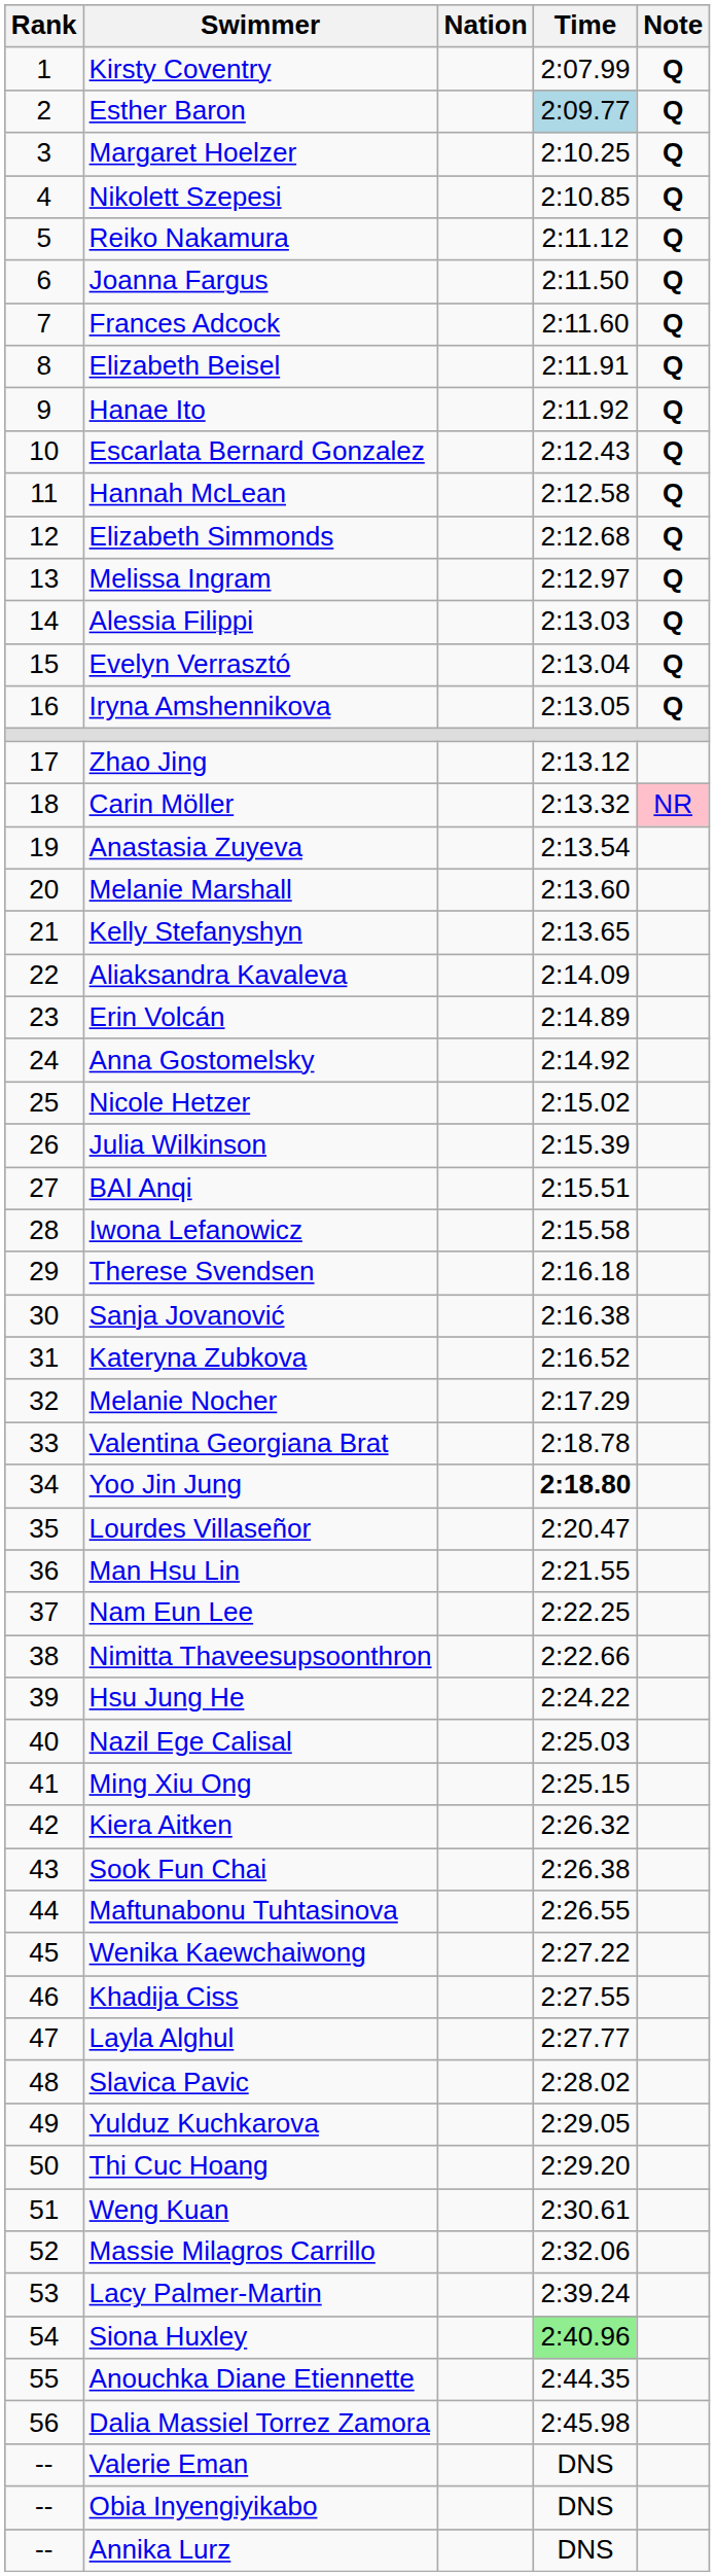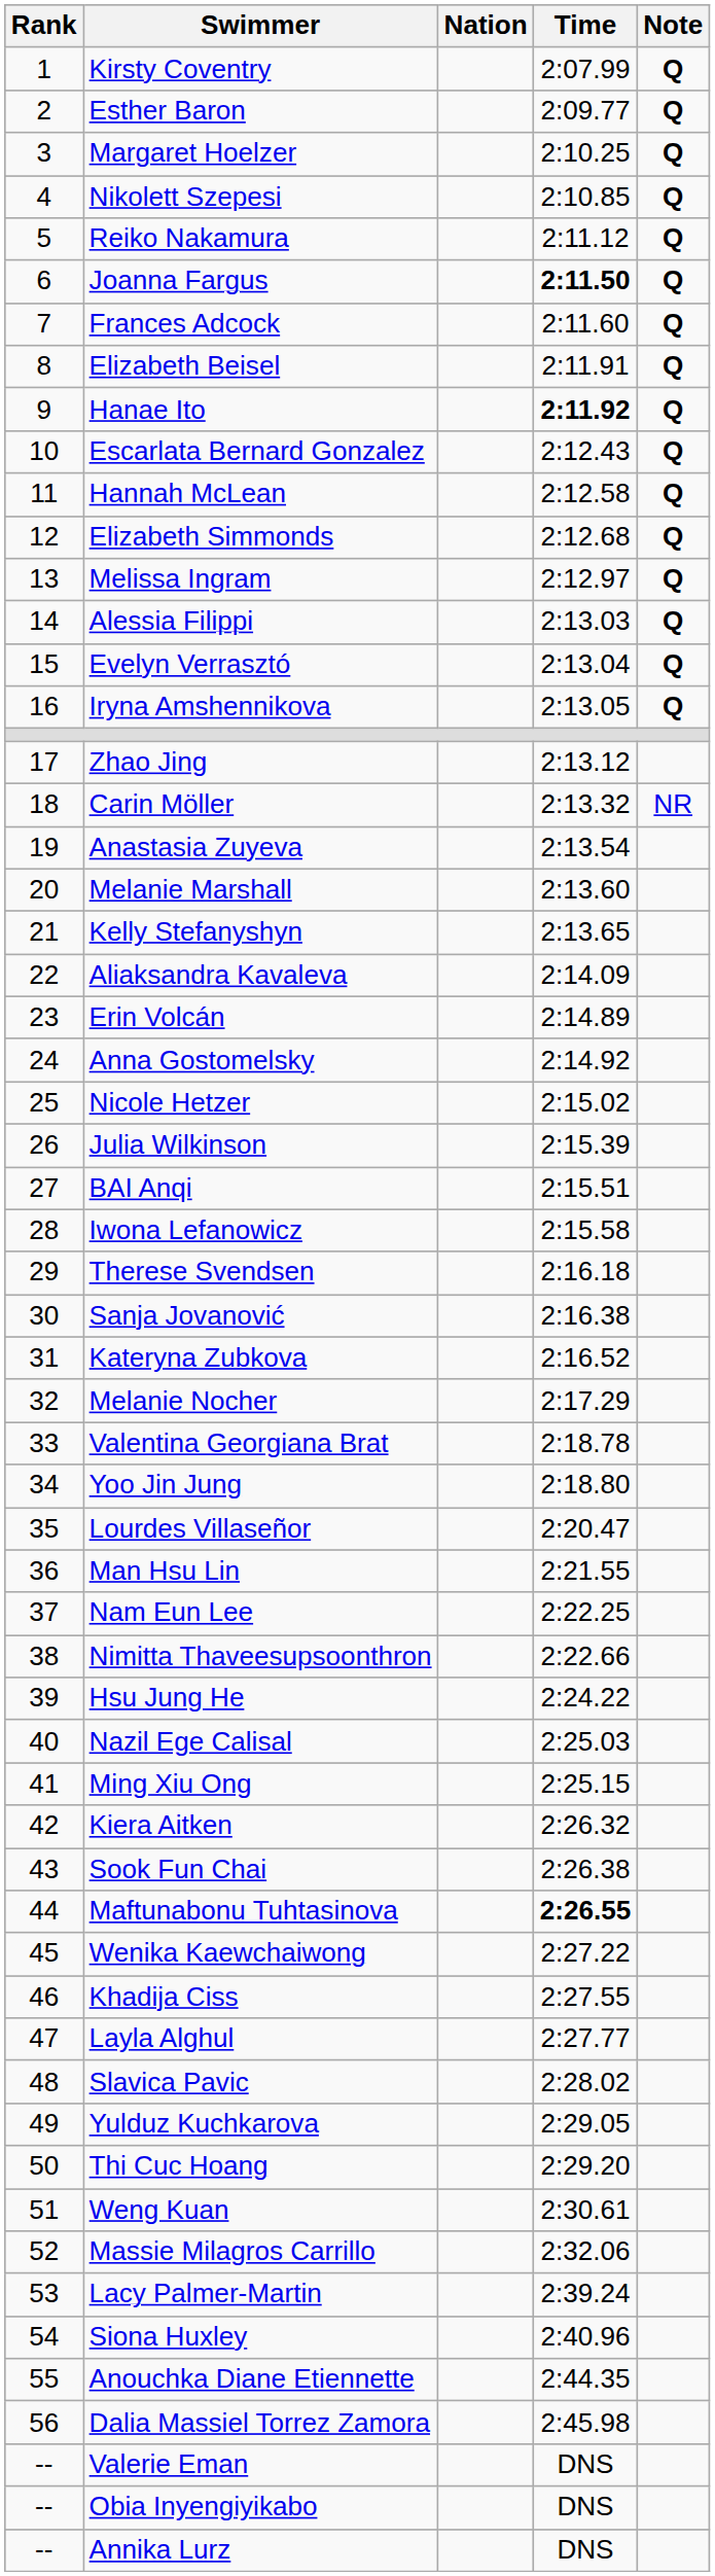Esther Baron | Time: lightblue background -> no background
Joanna Fargus | Time: normal -> bold
Hanae Ito | Time: normal -> bold
Carin Möller | Note: pink background -> no background
Yoo Jin Jung | Time: bold -> normal
Maftunabonu Tuhtasinova | Time: normal -> bold
Siona Huxley | Time: lightgreen background -> no background
